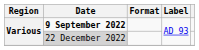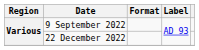9 September 2022 | Date: bold -> normal
22 December 2022 | Date: lightgrey background -> no background
